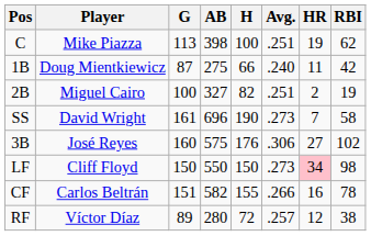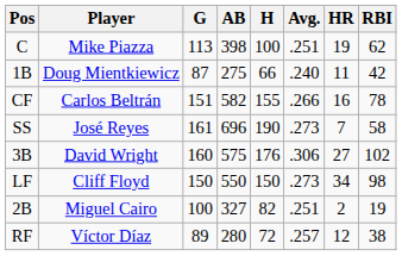rows swapped: 2B <-> CF
SS | Player: David Wright -> José Reyes
3B | Player: José Reyes -> David Wright
LF | HR: pink background -> no background
